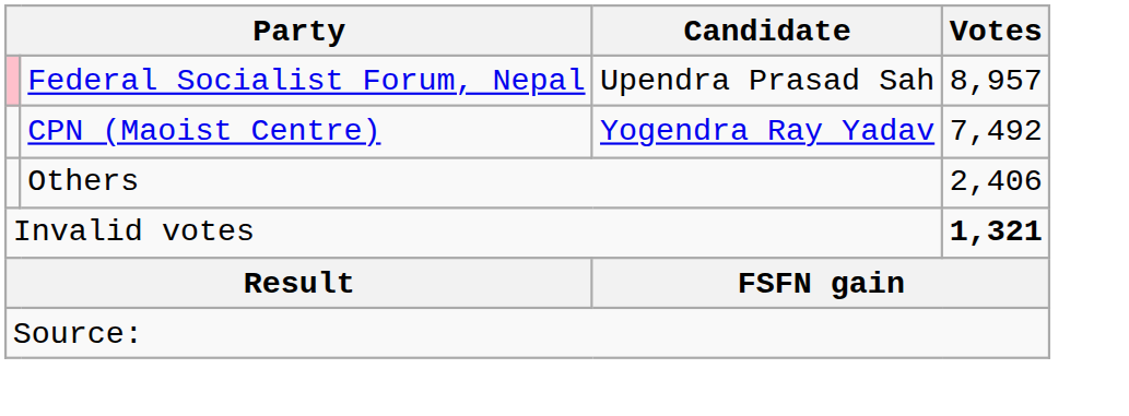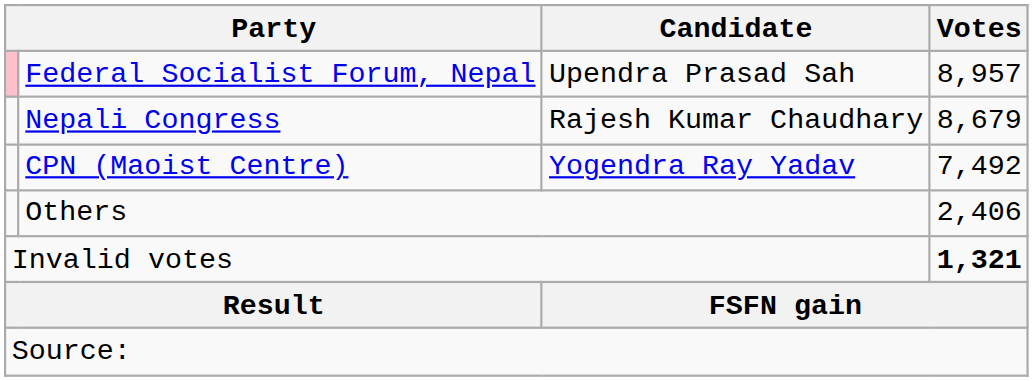+ row: Nepali Congress | Rajesh Kumar Chaudhary | 8,679
